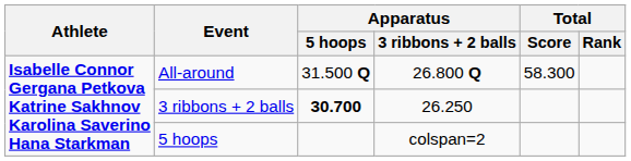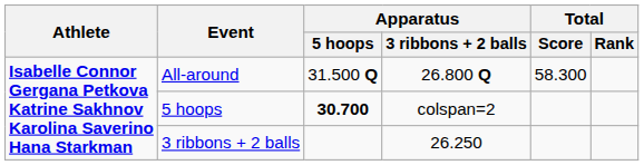row 4 | Event: 3 ribbons + 2 balls -> 5 hoops
row 4 | Apparatus / 3 ribbons + 2 balls: 26.250 -> colspan=2
row 5 | Event: 5 hoops -> 3 ribbons + 2 balls
row 5 | Apparatus / 3 ribbons + 2 balls: colspan=2 -> 26.250
